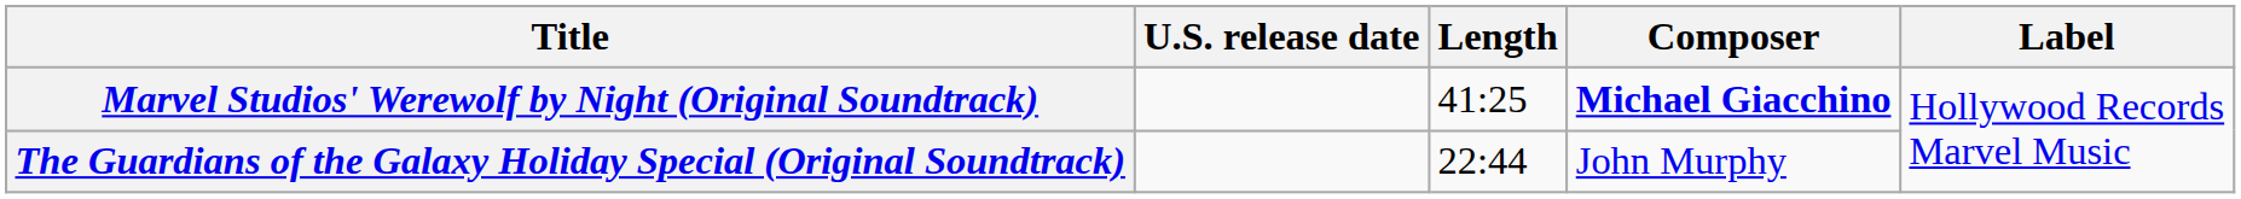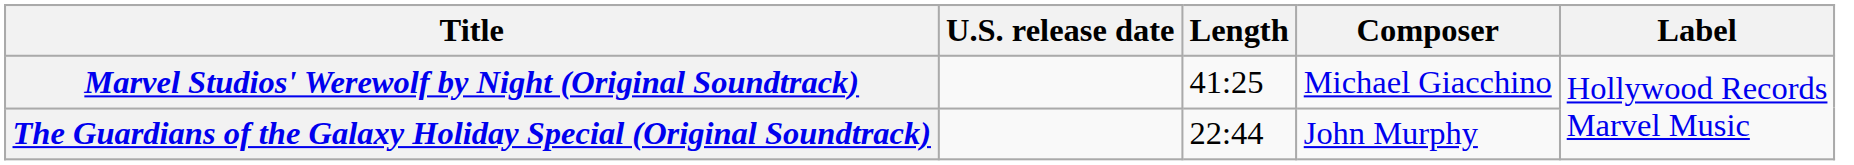Marvel Studios' Werewolf by Night (Original Soundtrack) | Composer: bold -> normal
